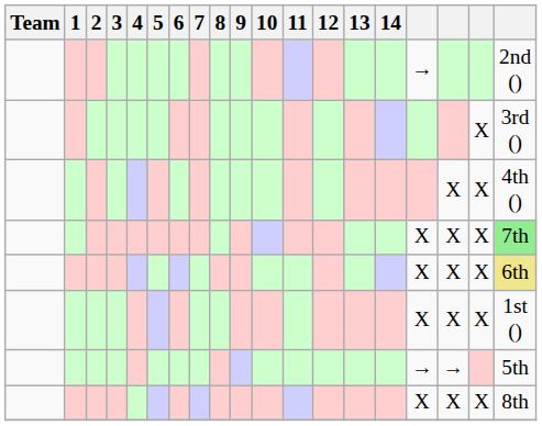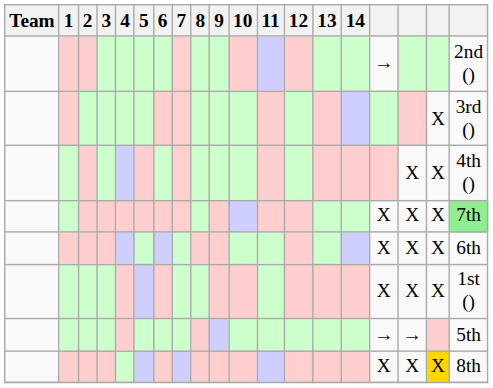row 6 | column 19: khaki background -> no background
row 9 | column 18: no background -> gold background
